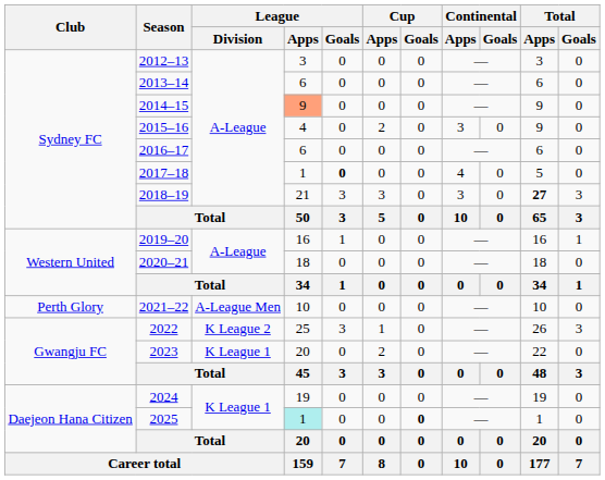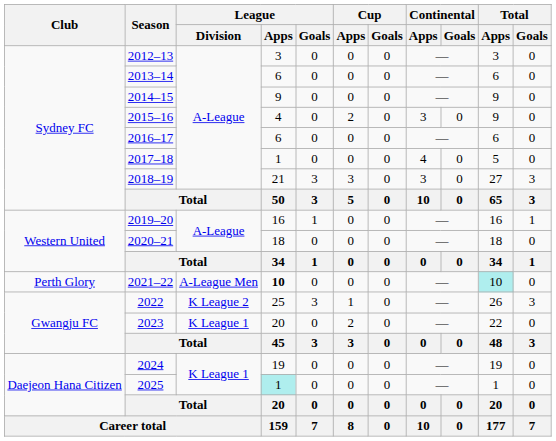2014–15 | League / Apps: lightsalmon background -> no background
2017–18 | League / Goals: bold -> normal
2018–19 | Total / Apps: bold -> normal
2021–22 | League / Apps: normal -> bold
2021–22 | Total / Apps: no background -> paleturquoise background
2025 | Cup / Goals: bold -> normal
